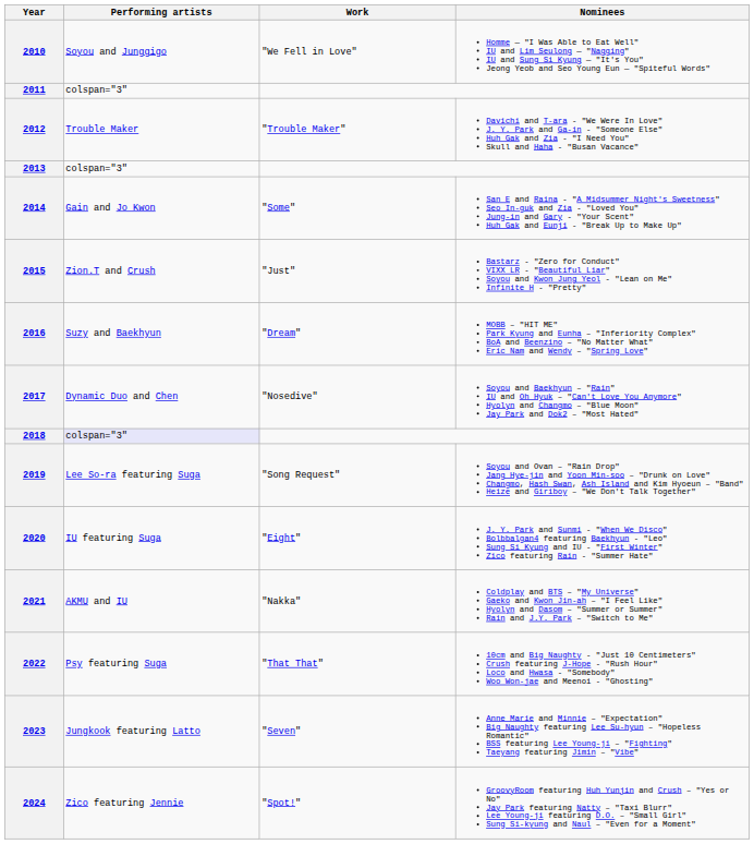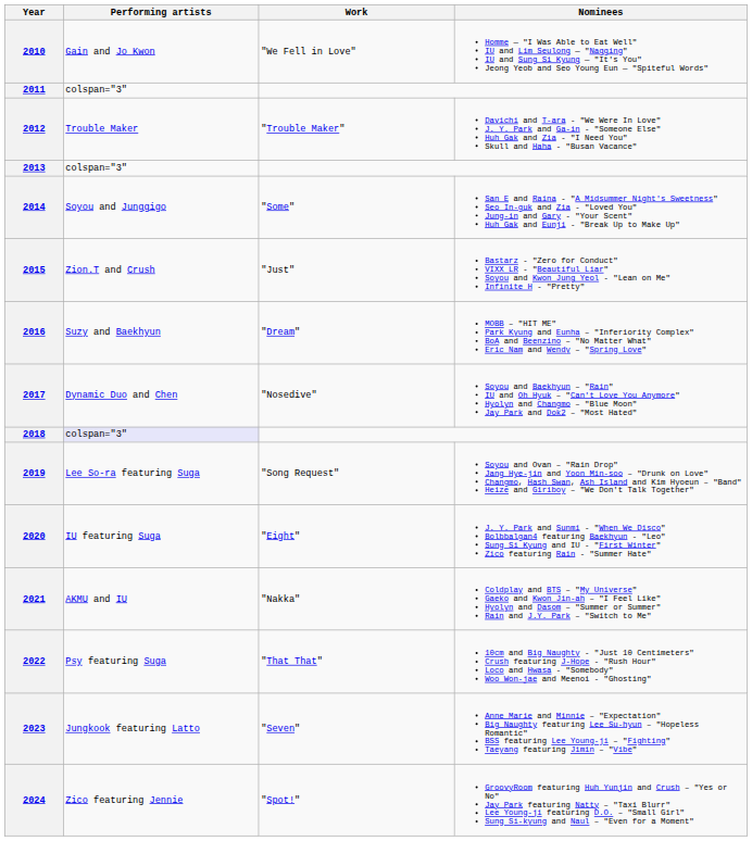2010 | Performing artists: Soyou and Junggigo -> Gain and Jo Kwon
2014 | Performing artists: Gain and Jo Kwon -> Soyou and Junggigo
